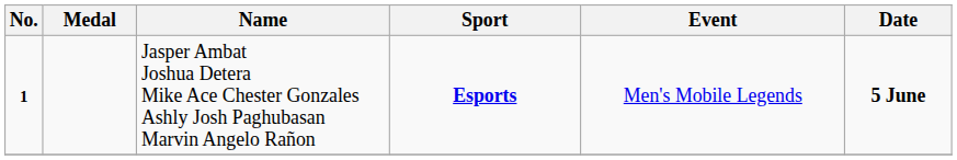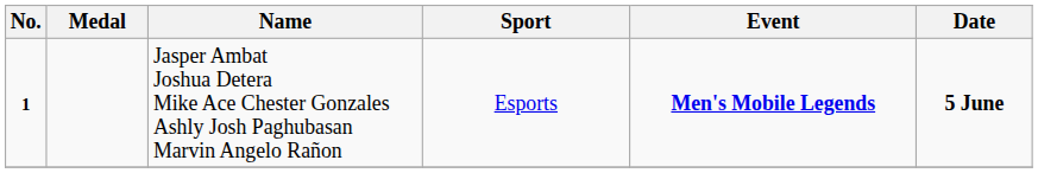row 2 | Sport: bold -> normal
row 2 | Event: normal -> bold
